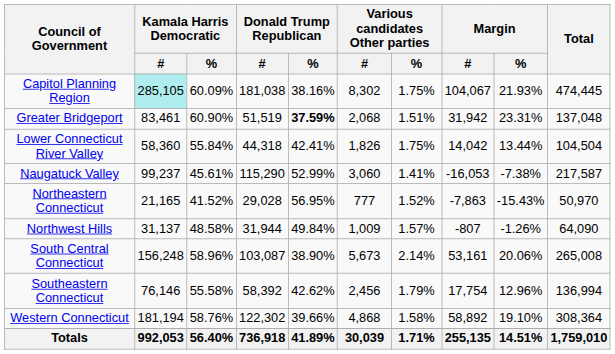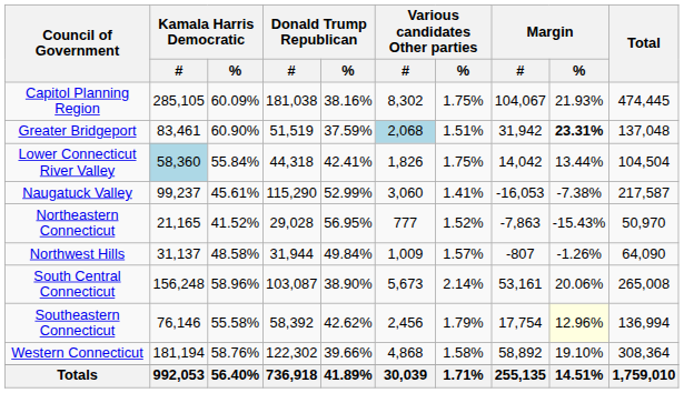Capitol Planning Region | Kamala Harris Democratic / #: paleturquoise background -> no background
Greater Bridgeport | Donald Trump Republican / %: bold -> normal
Greater Bridgeport | Various candidates Other parties / #: no background -> lightblue background
Greater Bridgeport | Margin / %: normal -> bold
Lower Connecticut River Valley | Kamala Harris Democratic / #: no background -> lightblue background
Southeastern Connecticut | Margin / %: no background -> lightyellow background
